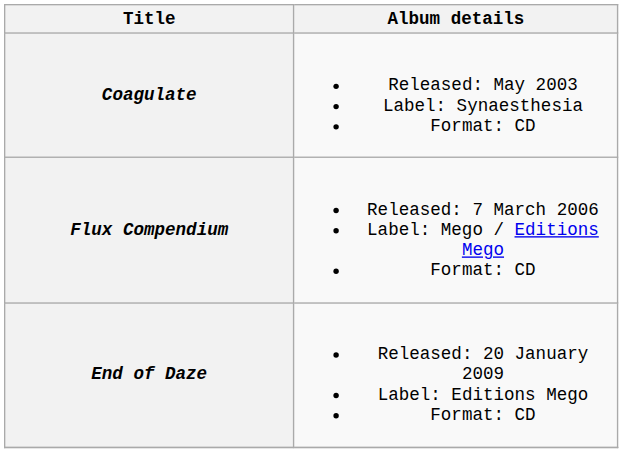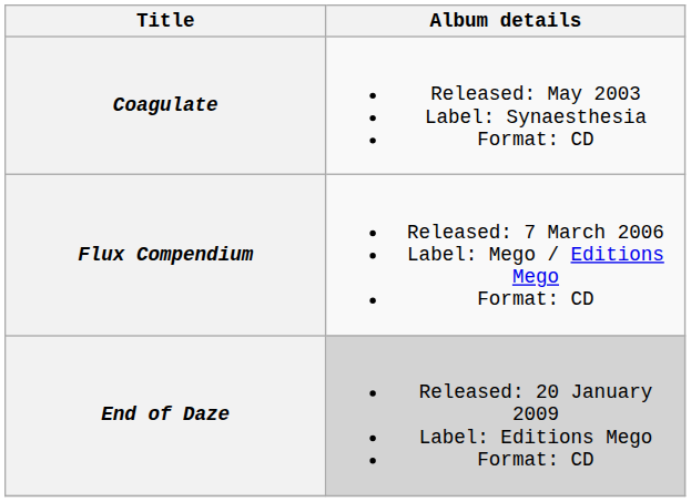End of Daze | Album details: no background -> lightgrey background
